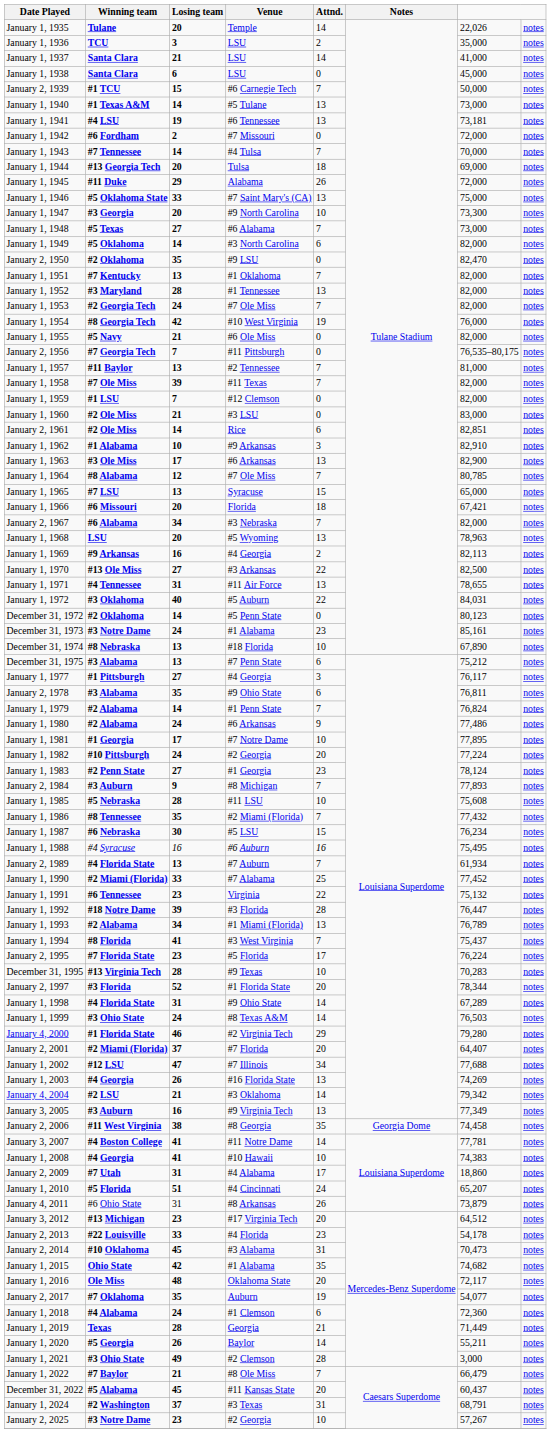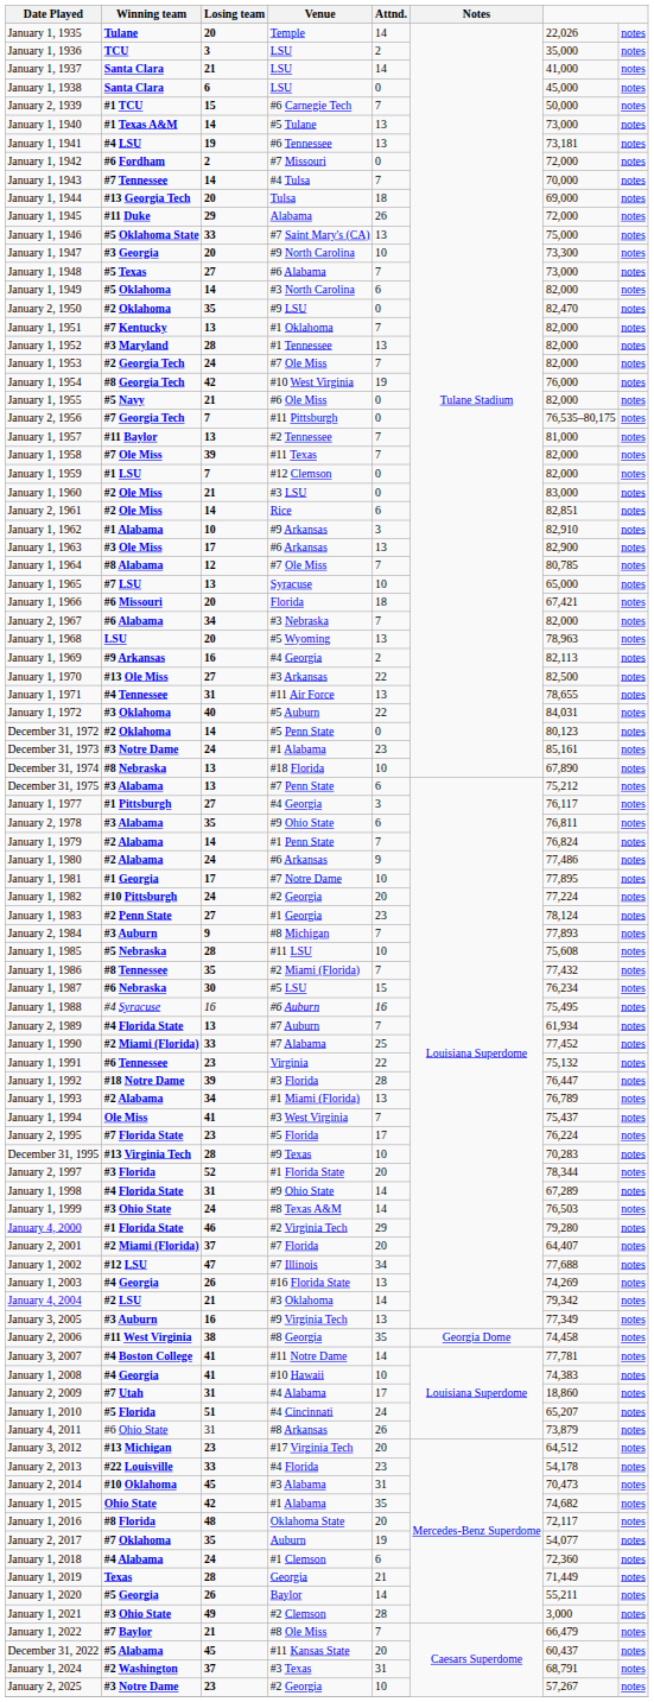January 1, 1965 | Attnd.: 15 -> 10
January 1, 1994 | Winning team: #8 Florida -> Ole Miss
January 1, 2016 | Winning team: Ole Miss -> #8 Florida
